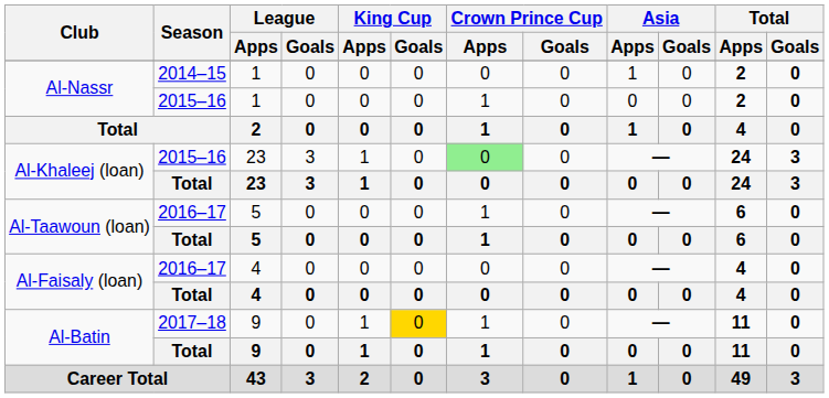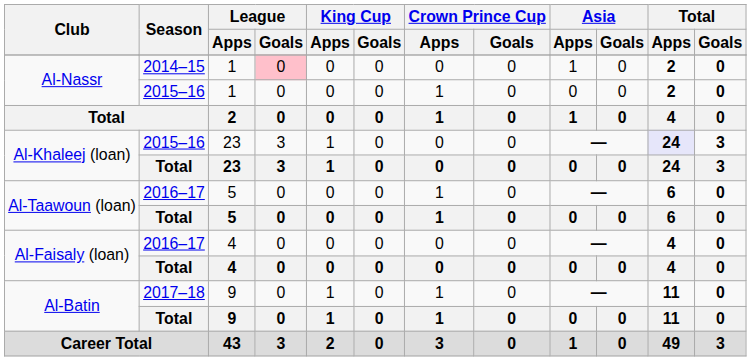2014–15 / 1 | League / Goals: no background -> pink background
2015–16 / 23 | Crown Prince Cup / Apps: lightgreen background -> no background
2015–16 / 23 | Total / Apps: no background -> lavender background
2017–18 / 9 | King Cup / Goals: gold background -> no background
